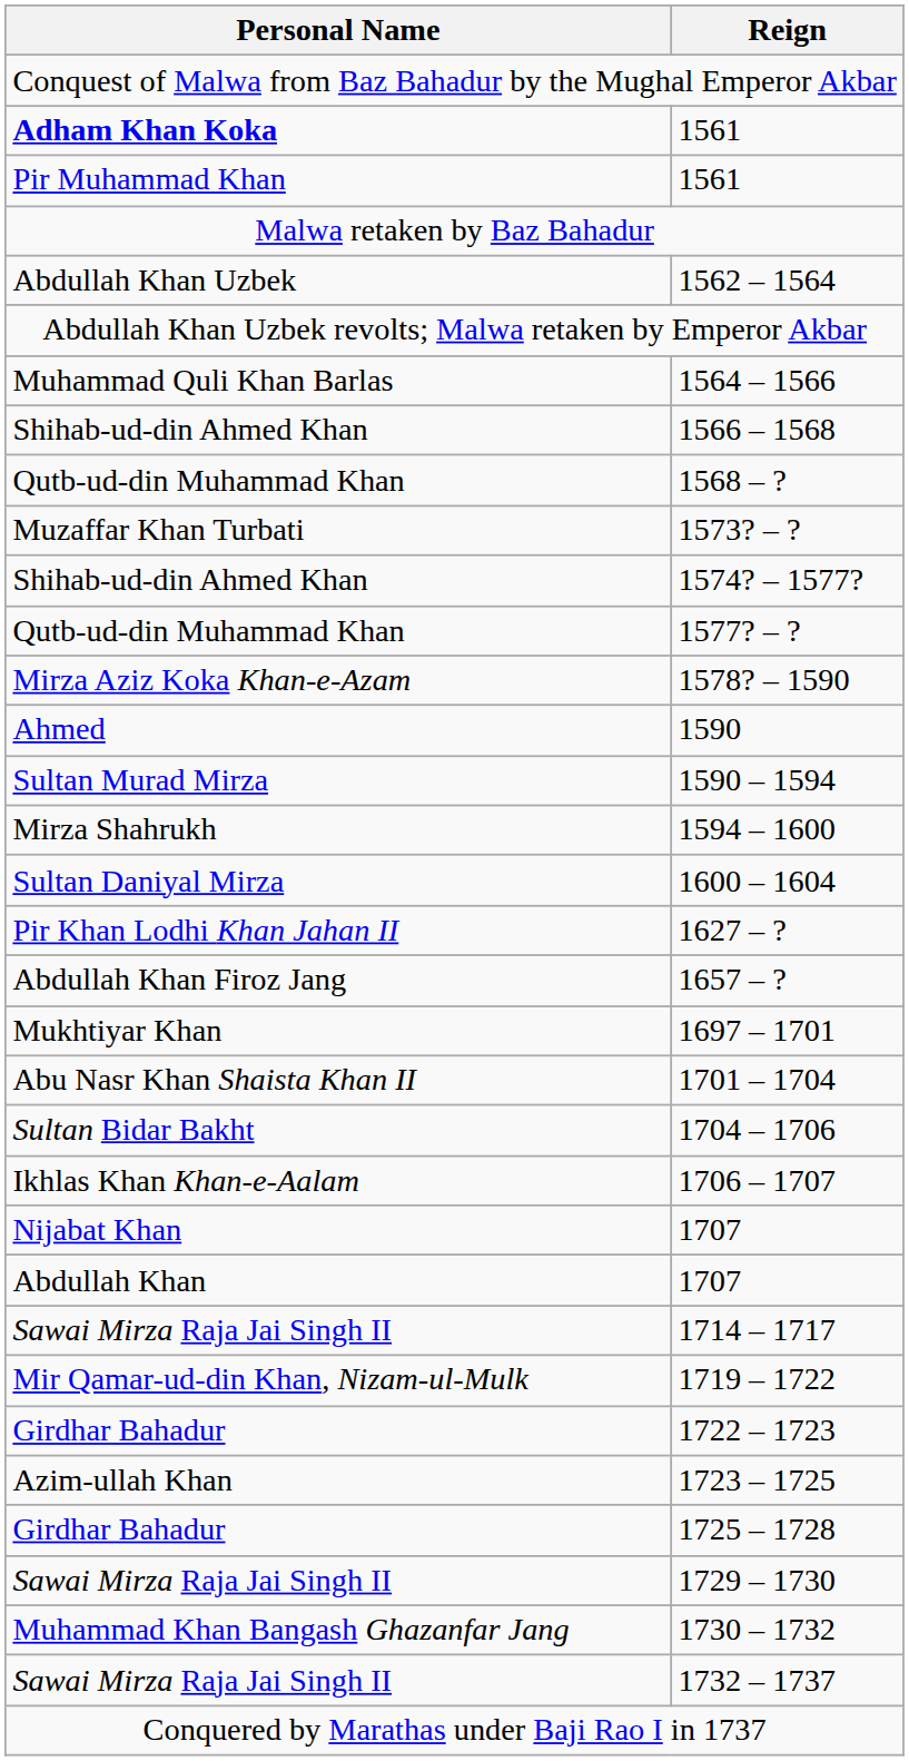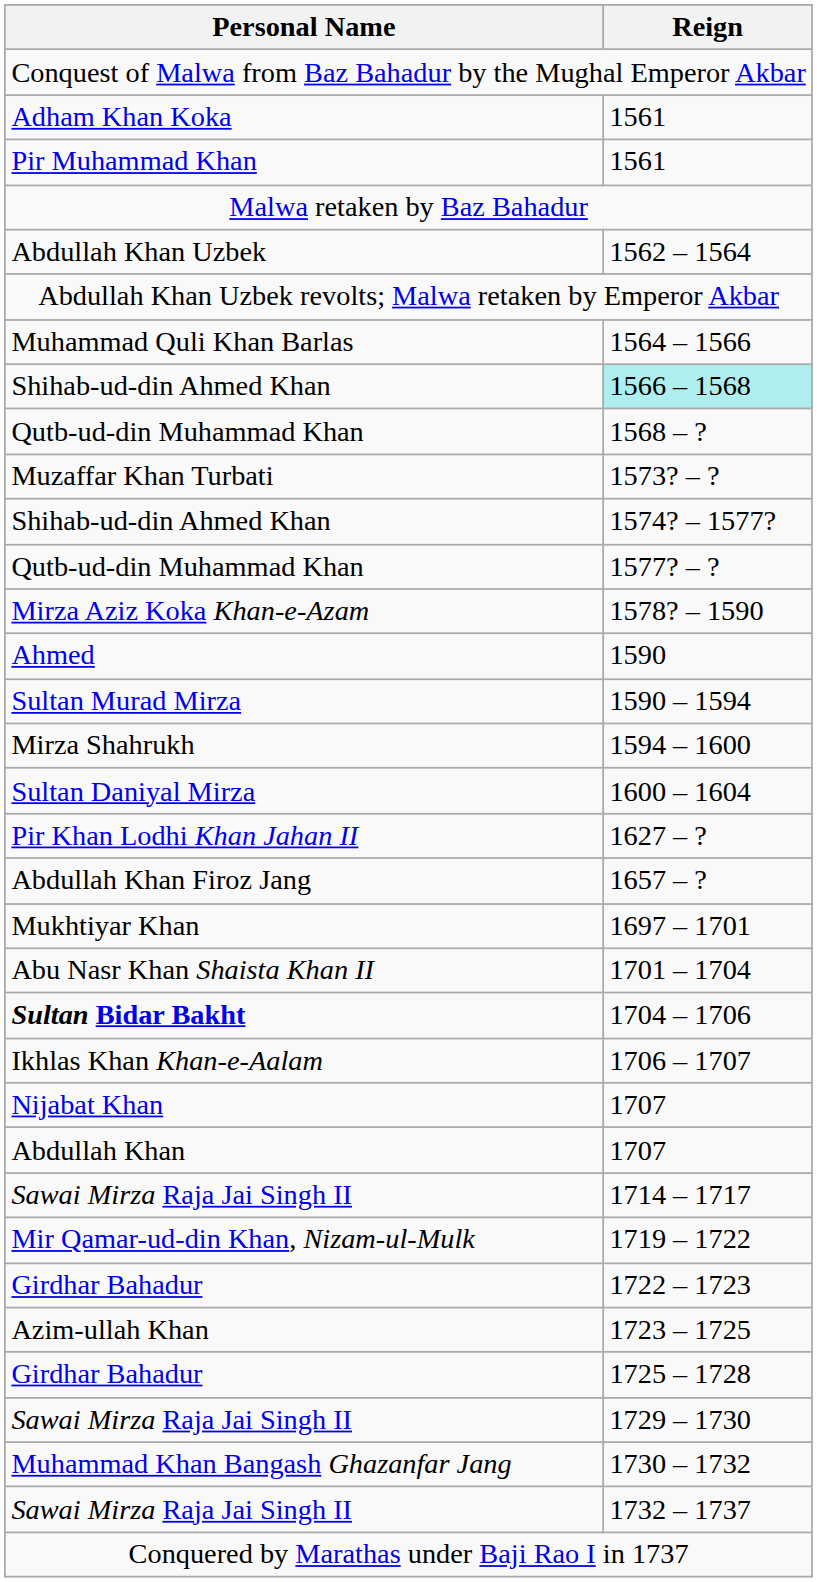Adham Khan Koka / 1561 | Personal Name: bold -> normal
1566 – 1568 | Reign: no background -> paleturquoise background
1704 – 1706 | Personal Name: normal -> bold
